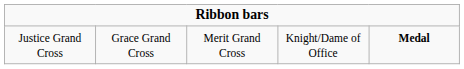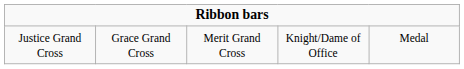Justice Grand Cross | column 5: bold -> normal
